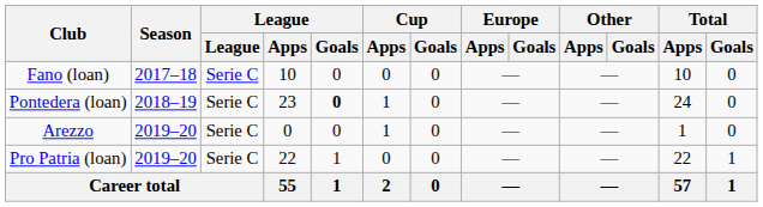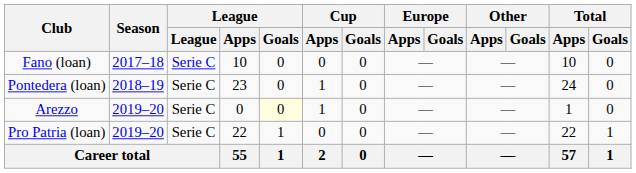Pontedera (loan) | League / Goals: bold -> normal
Arezzo | League / Goals: no background -> lightyellow background
